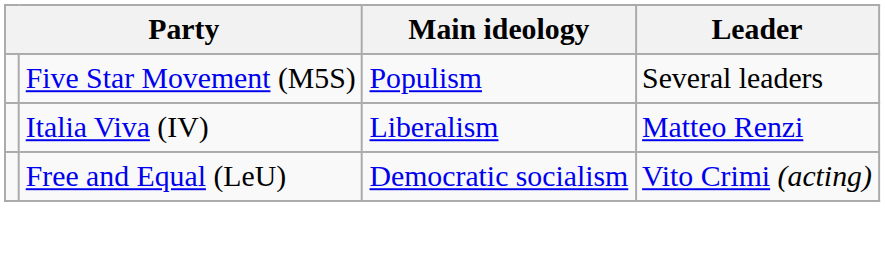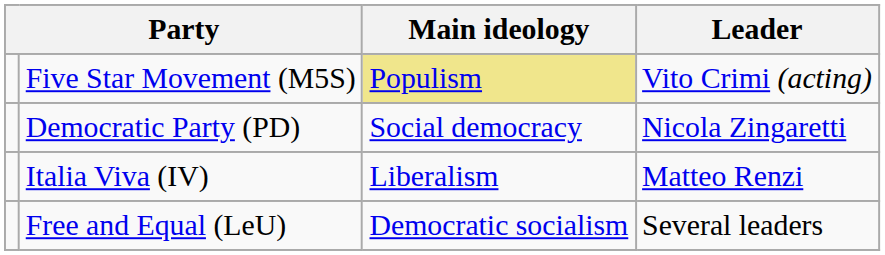Five Star Movement (M5S) | Main ideology: no background -> khaki background
Five Star Movement (M5S) | Leader: Several leaders -> Vito Crimi (acting)
+ row: Democratic Party (PD) | Social democracy | Nicola Zingaretti
Free and Equal (LeU) | Leader: Vito Crimi (acting) -> Several leaders
